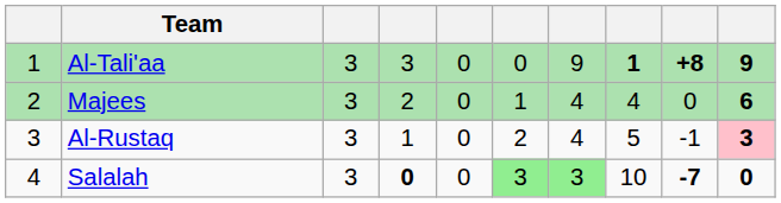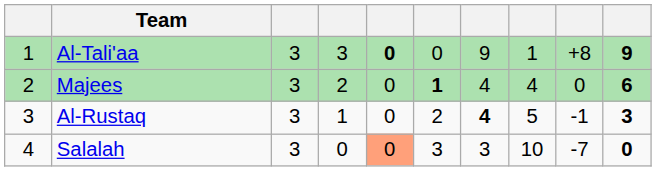Al-Tali'aa | column 5: normal -> bold
Al-Tali'aa | column 8: bold -> normal
Al-Tali'aa | column 9: bold -> normal
Majees | column 6: normal -> bold
Al-Rustaq | column 7: normal -> bold
Al-Rustaq | column 10: pink background -> no background
Salalah | column 4: bold -> normal
Salalah | column 5: no background -> lightsalmon background
Salalah | column 6: lightgreen background -> no background
Salalah | column 7: lightgreen background -> no background
Salalah | column 9: bold -> normal
